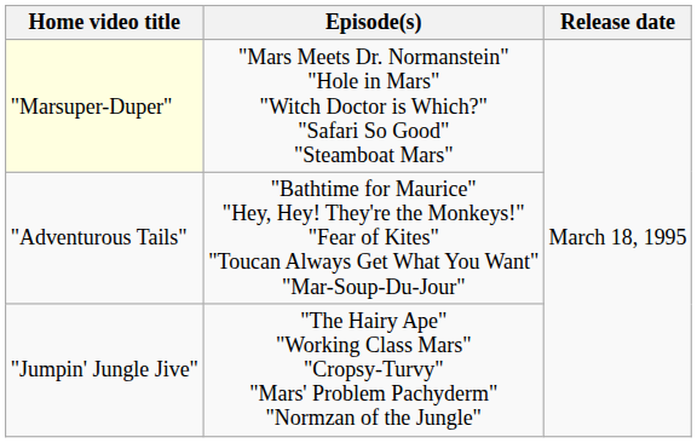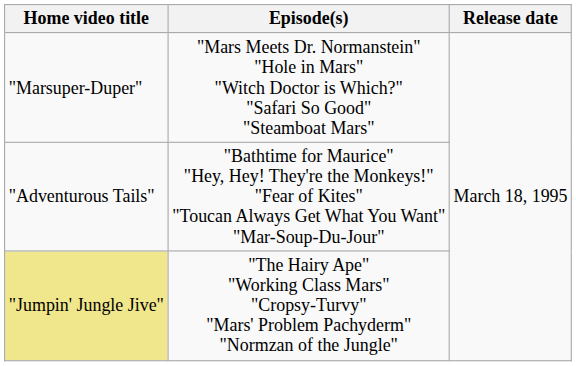"Marsuper-Duper" | Home video title: lightyellow background -> no background
"Jumpin' Jungle Jive" | Home video title: no background -> khaki background
